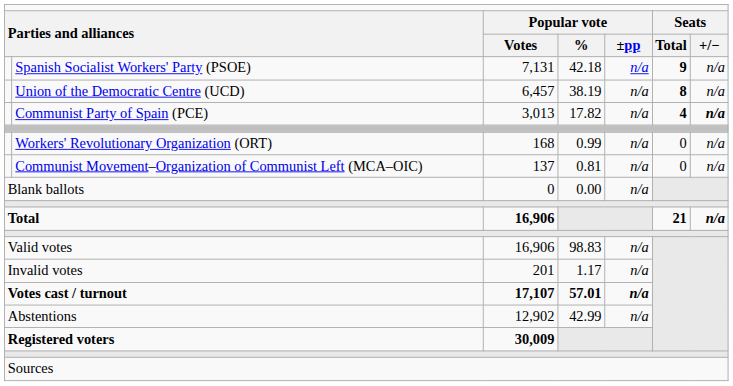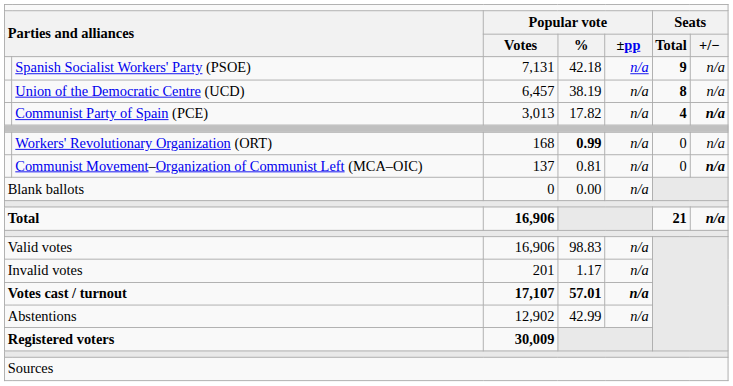Workers' Revolutionary Organization (ORT) | column 4: normal -> bold
Communist Movement–Organization of Communist Left (MCA–OIC) | column 7: normal -> bold
